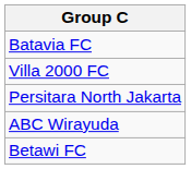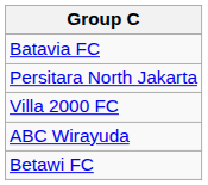row 3 | column 1: Villa 2000 FC -> Persitara North Jakarta
row 4 | column 1: Persitara North Jakarta -> Villa 2000 FC
